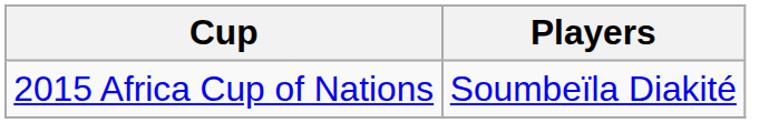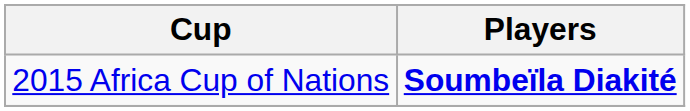2015 Africa Cup of Nations | Players: normal -> bold
